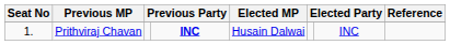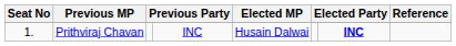Prithviraj Chavan | column 4: bold -> normal
Prithviraj Chavan | column 7: normal -> bold
